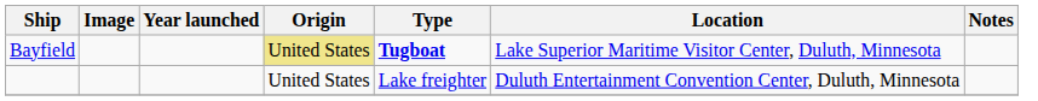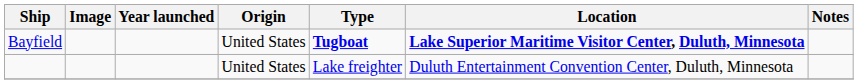Bayfield | Origin: khaki background -> no background
Bayfield | Location: normal -> bold
